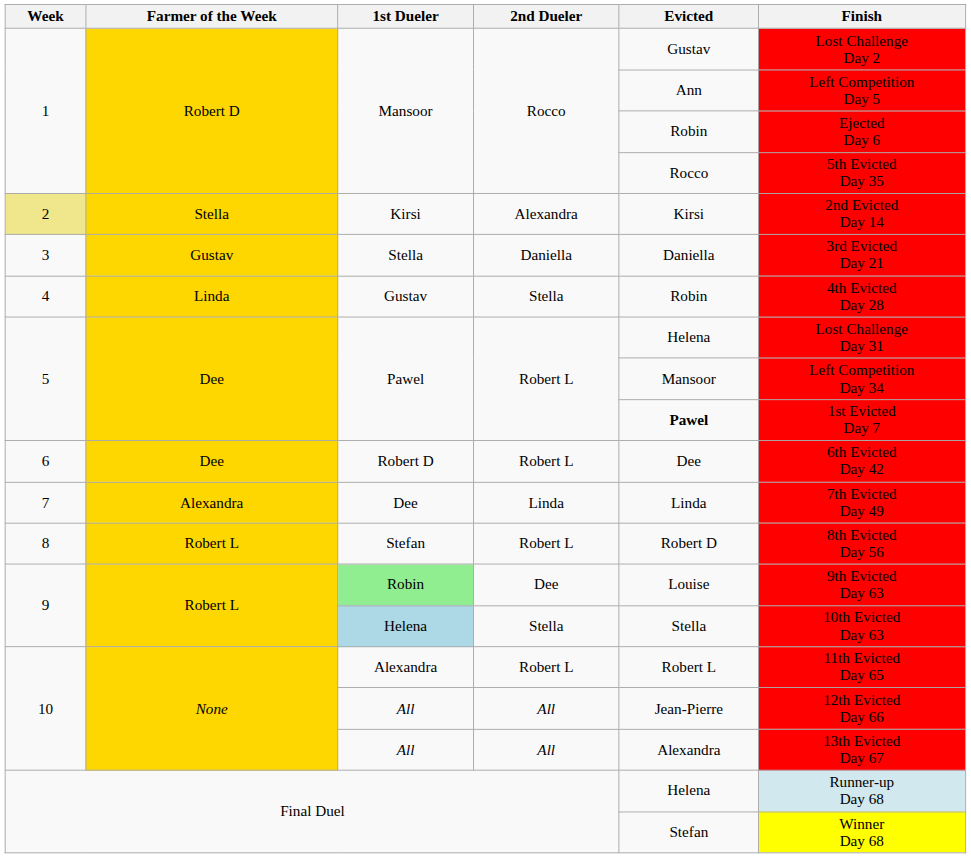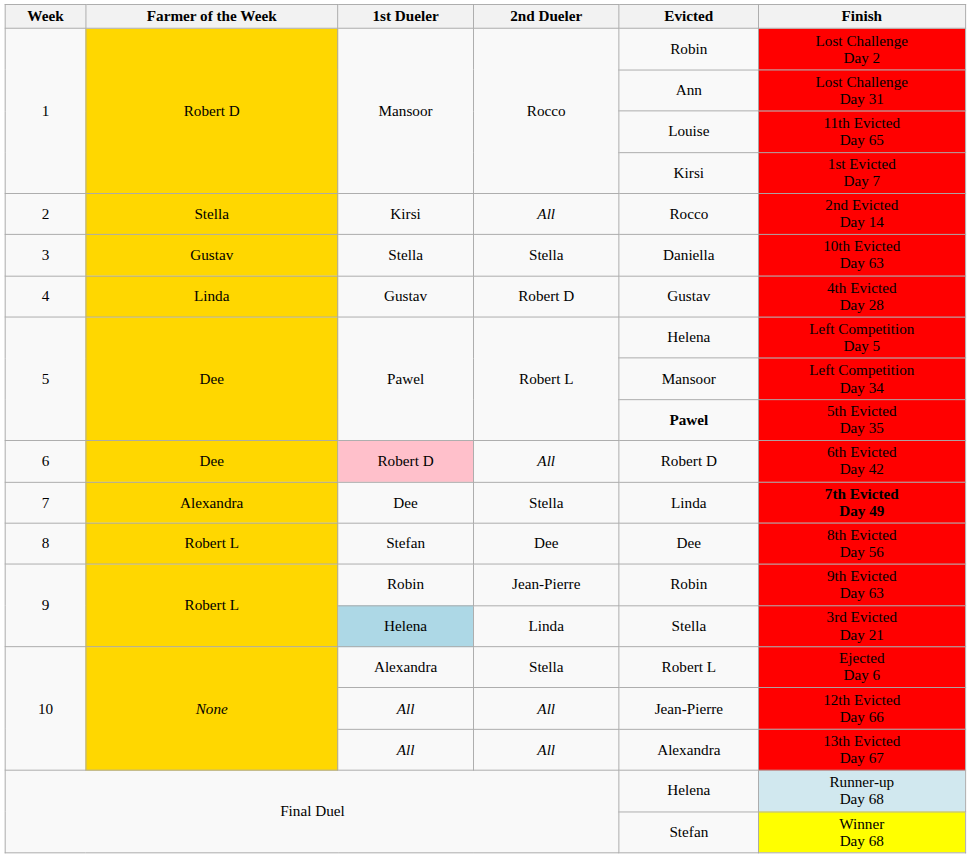row 2 | Evicted: Gustav -> Robin
row 3 | Finish: Left Competition Day 5 -> Lost Challenge Day 31
row 4 | Evicted: Robin -> Louise
row 4 | Finish: Ejected Day 6 -> 11th Evicted Day 65
row 5 | Evicted: Rocco -> Kirsi
row 5 | Finish: 5th Evicted Day 35 -> 1st Evicted Day 7
row 6 | Week: khaki background -> no background
row 6 | 2nd Dueler: Alexandra -> All
row 6 | Evicted: Kirsi -> Rocco
row 7 | 2nd Dueler: Daniella -> Stella
row 7 | Finish: 3rd Evicted Day 21 -> 10th Evicted Day 63
row 8 | 2nd Dueler: Stella -> Robert D
row 8 | Evicted: Robin -> Gustav
row 9 | Finish: Lost Challenge Day 31 -> Left Competition Day 5
row 11 | Finish: 1st Evicted Day 7 -> 5th Evicted Day 35
row 12 | 1st Dueler: no background -> pink background
row 12 | 2nd Dueler: Robert L -> All
row 12 | Evicted: Dee -> Robert D
row 13 | 2nd Dueler: Linda -> Stella
row 13 | Finish: normal -> bold
row 14 | 2nd Dueler: Robert L -> Dee
row 14 | Evicted: Robert D -> Dee
row 15 | 1st Dueler: lightgreen background -> no background
row 15 | 2nd Dueler: Dee -> Jean-Pierre
row 15 | Evicted: Louise -> Robin
row 16 | 2nd Dueler: Stella -> Linda
row 16 | Finish: 10th Evicted Day 63 -> 3rd Evicted Day 21
row 17 | 2nd Dueler: Robert L -> Stella
row 17 | Finish: 11th Evicted Day 65 -> Ejected Day 6
